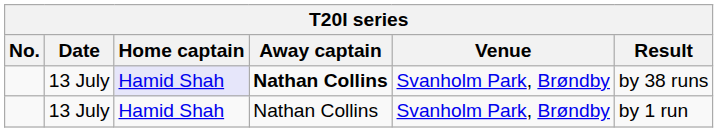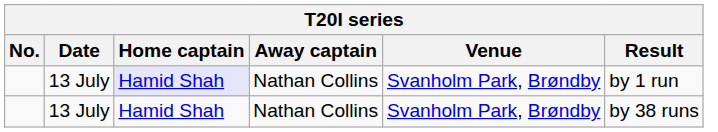row 3 | Away captain: bold -> normal
row 3 | Result: by 38 runs -> by 1 run
row 4 | Result: by 1 run -> by 38 runs
